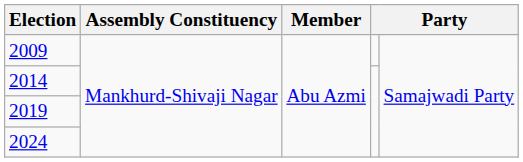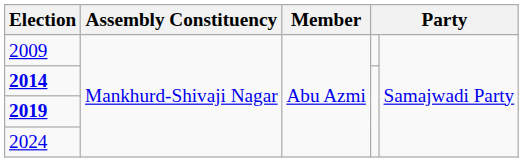2014 | Election: normal -> bold
2019 | Election: normal -> bold
